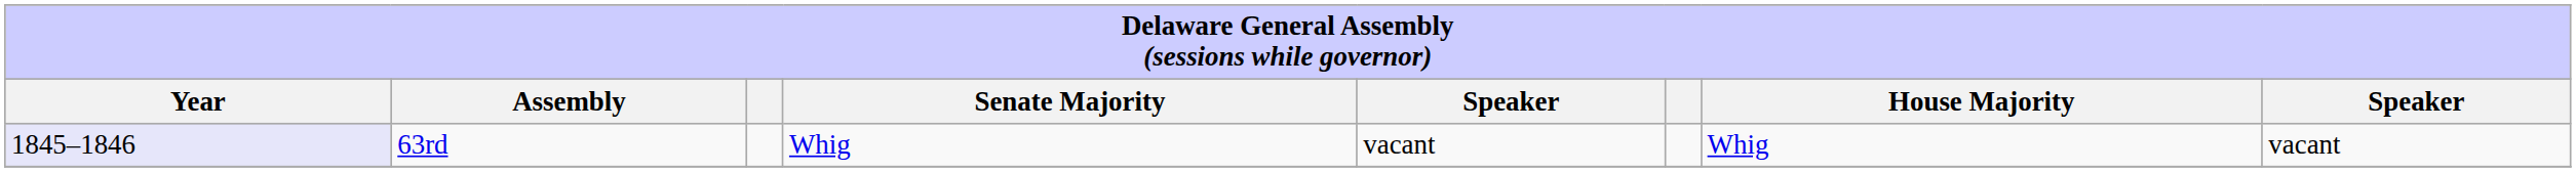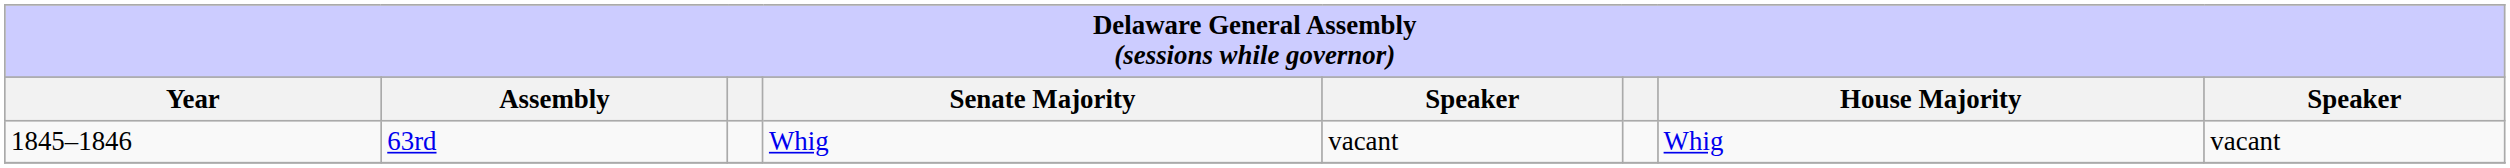63rd | Year: lavender background -> no background
